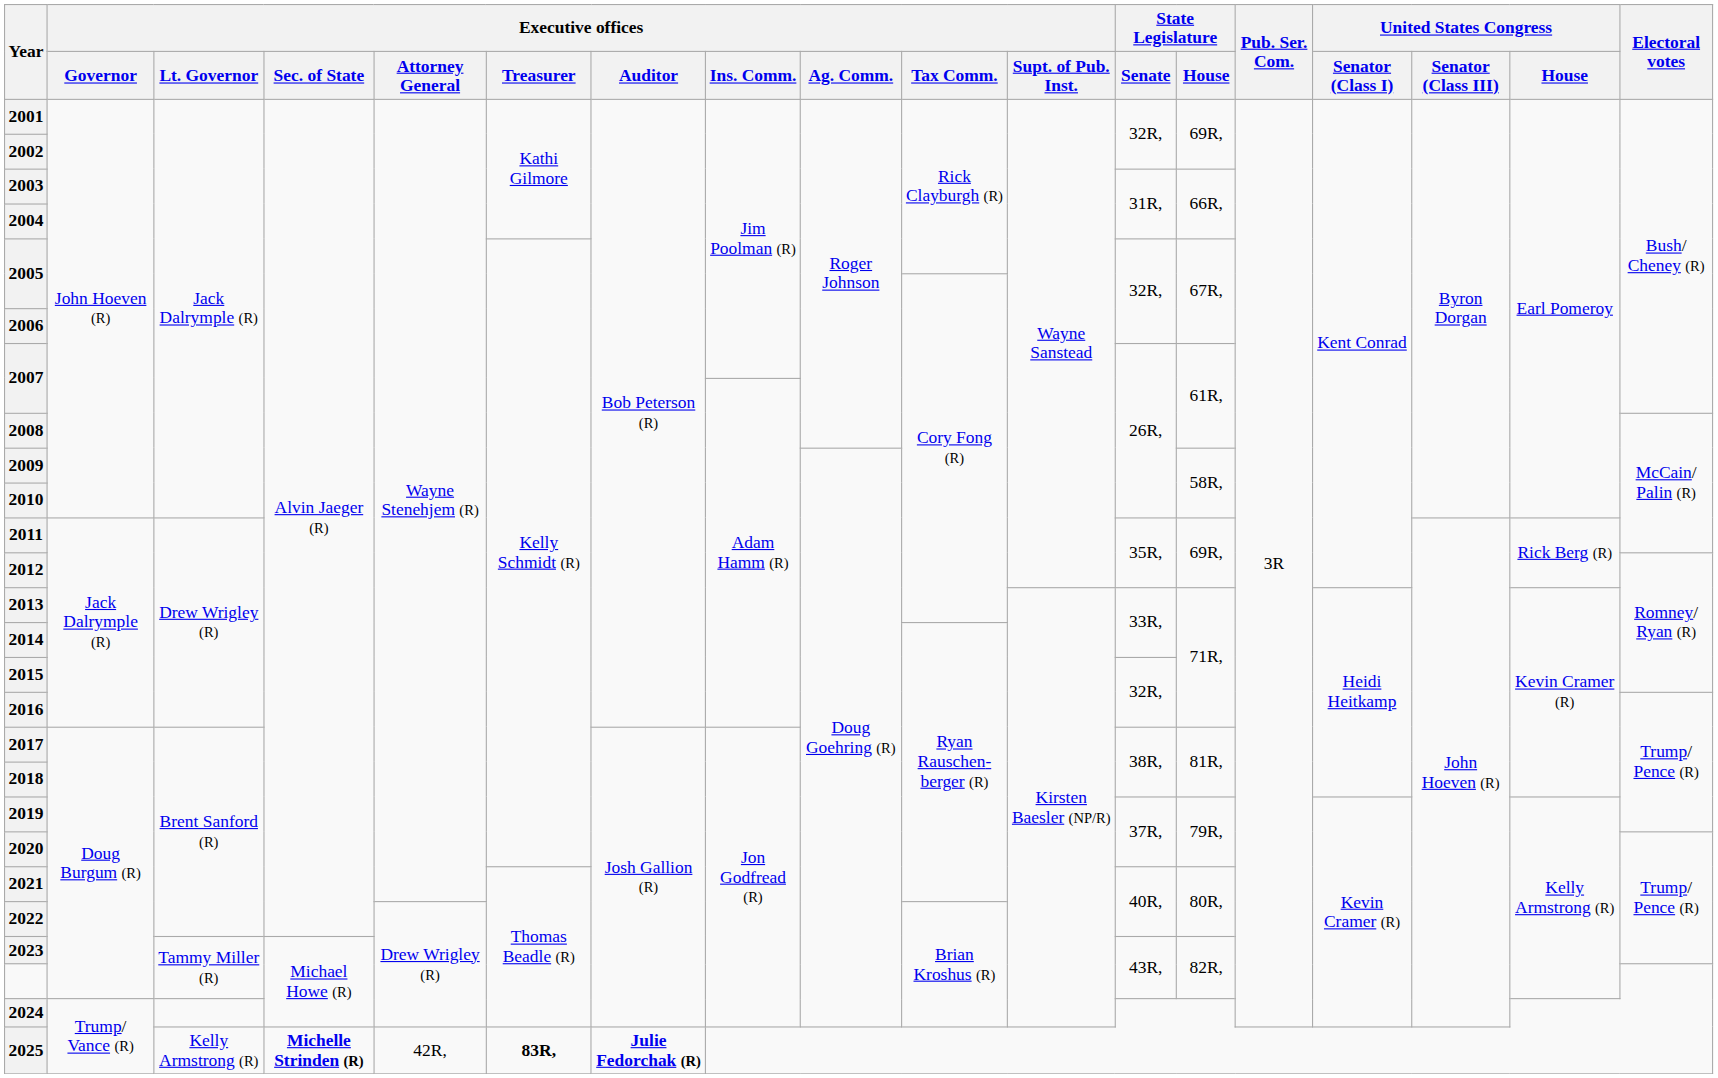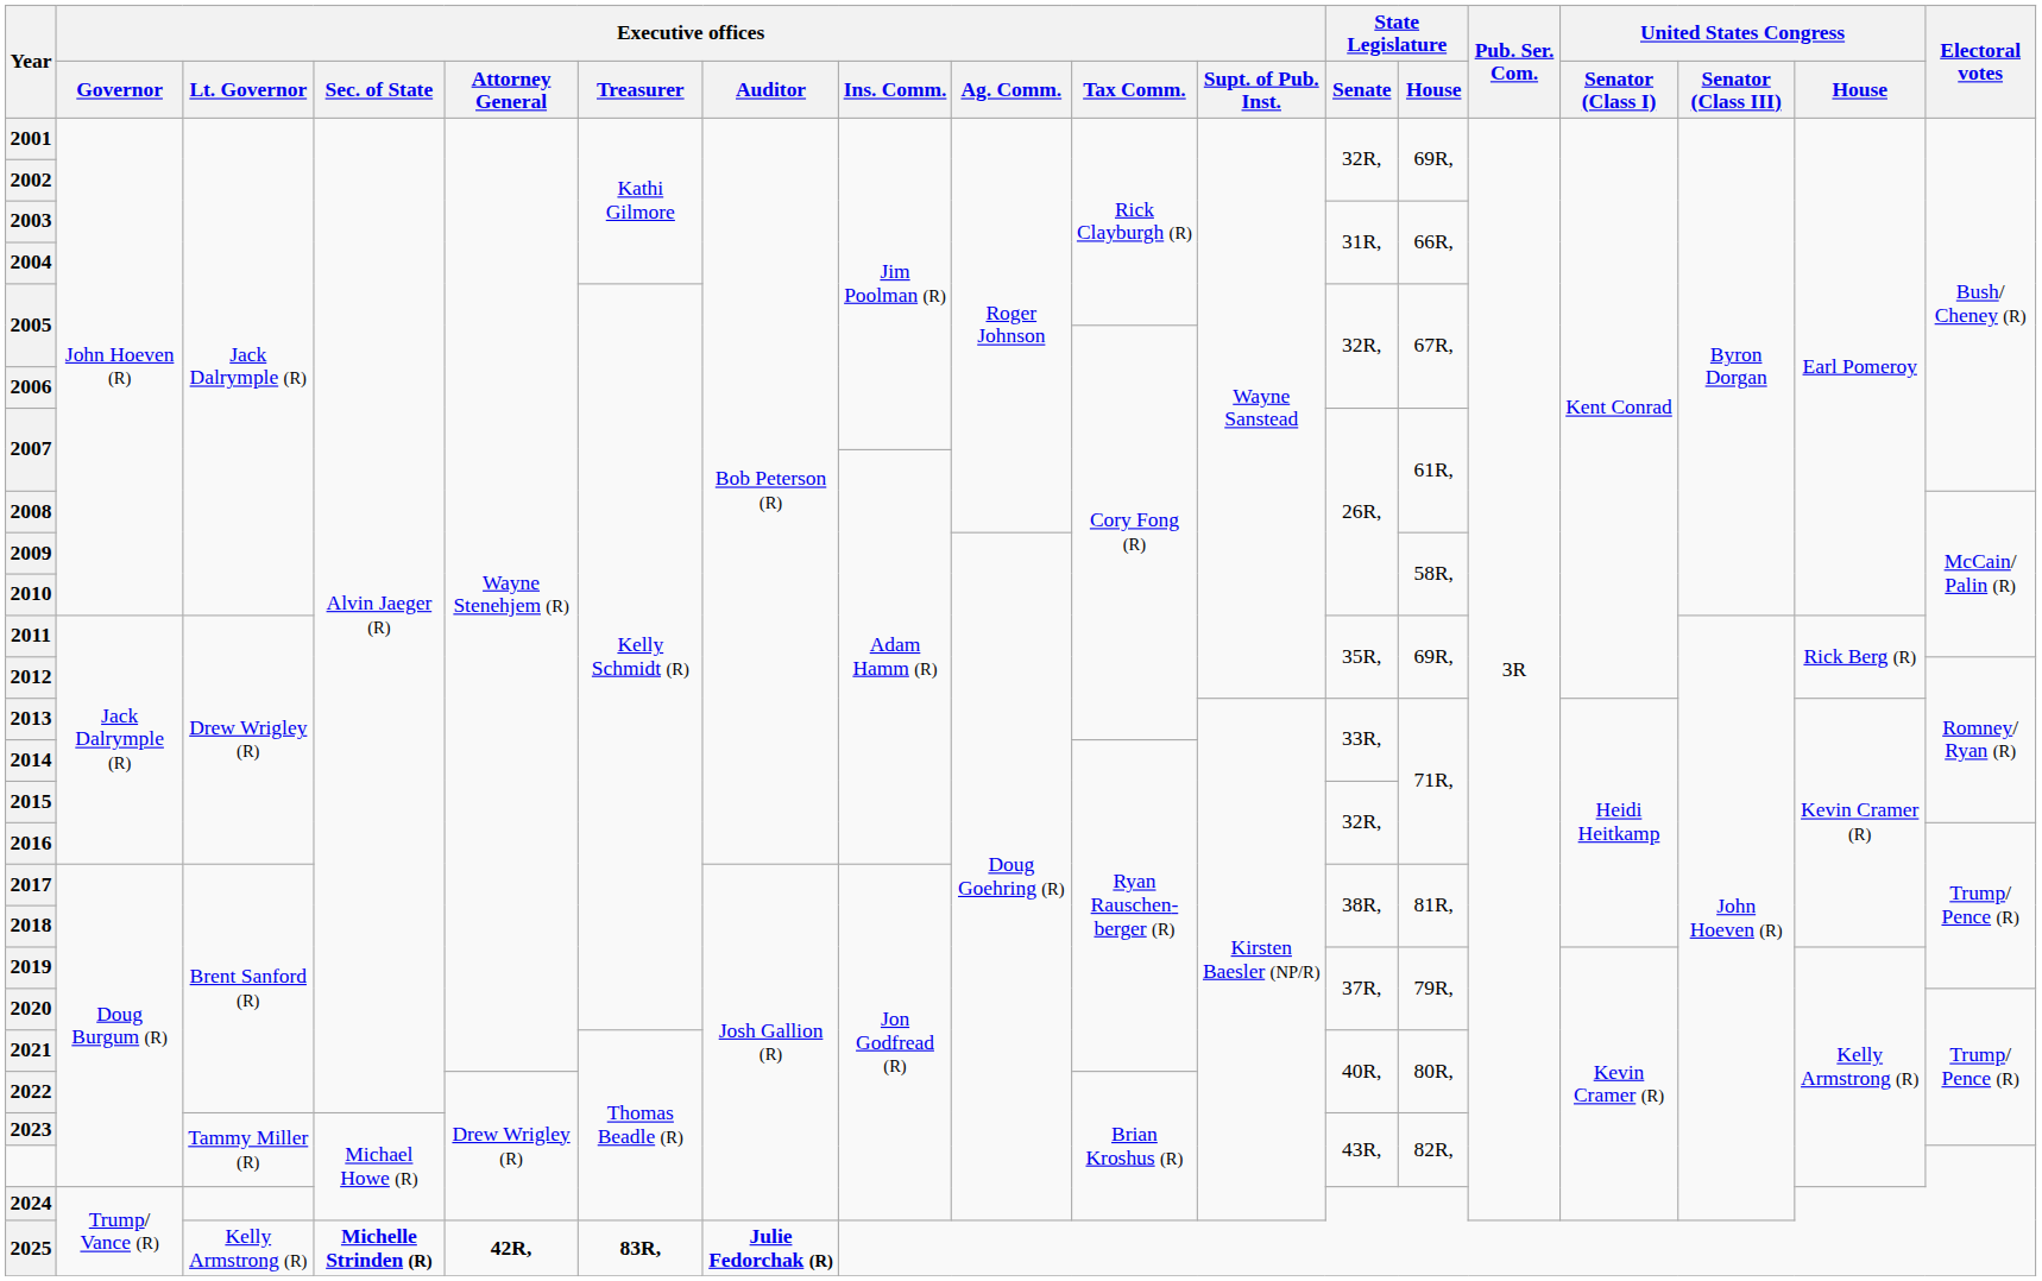2025 | Executive offices / Attorney General: normal -> bold
